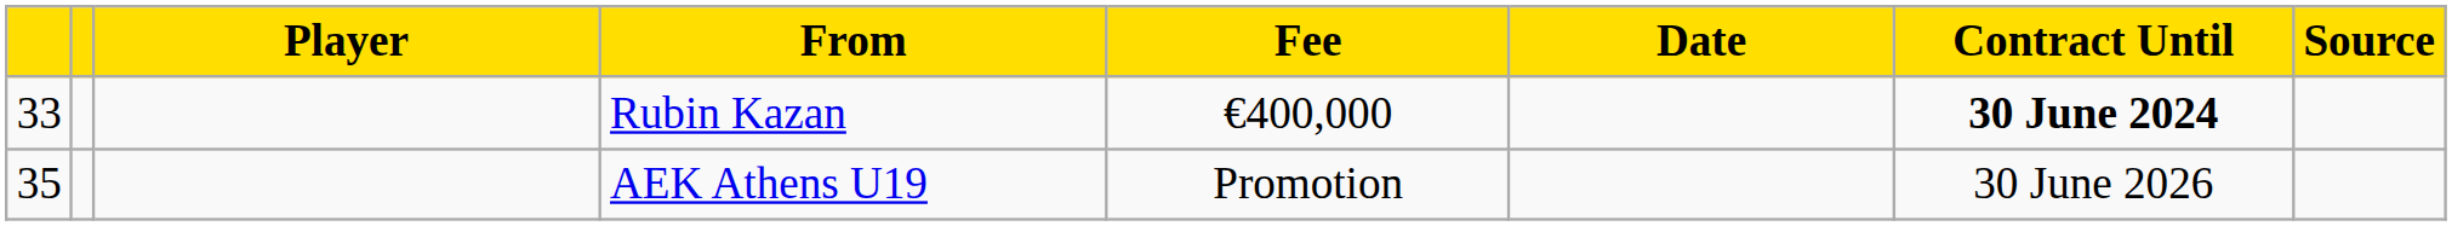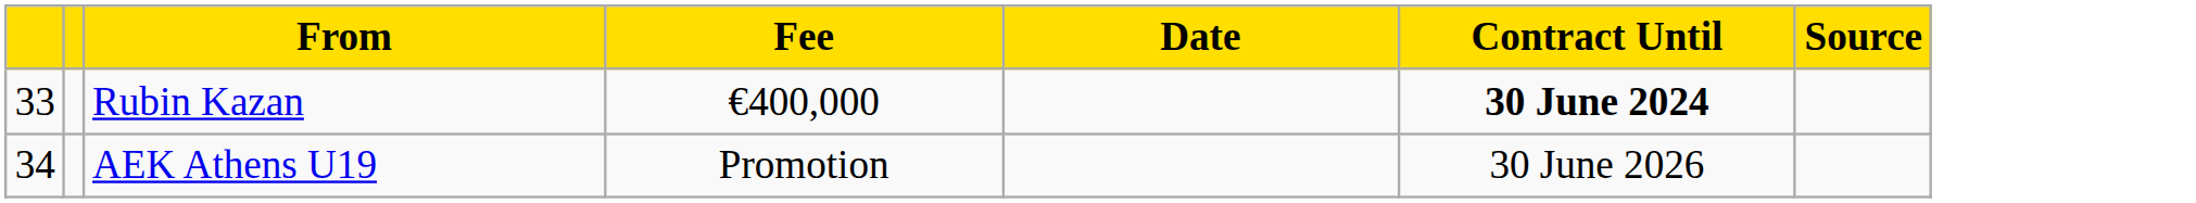- column: Player
AEK Athens U19 | column 1: 35 -> 34
